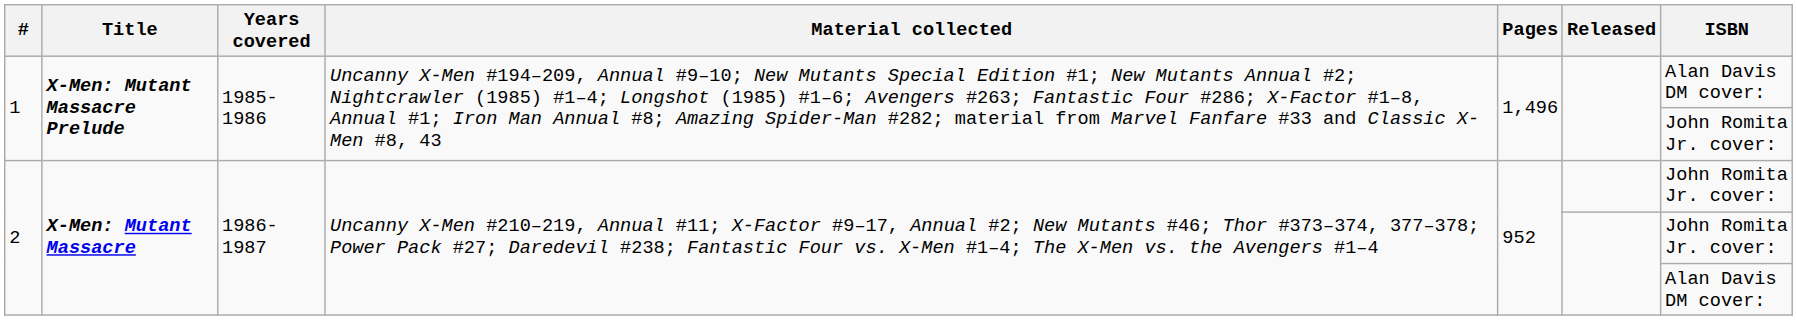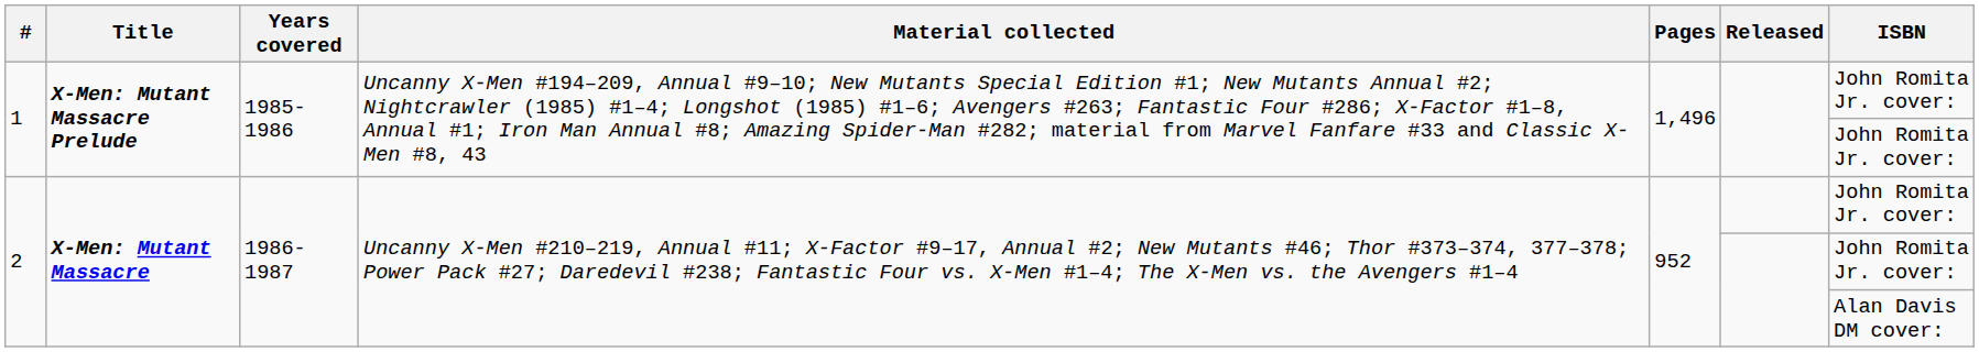row 2 | ISBN: Alan Davis DM cover: -> John Romita Jr. cover:
